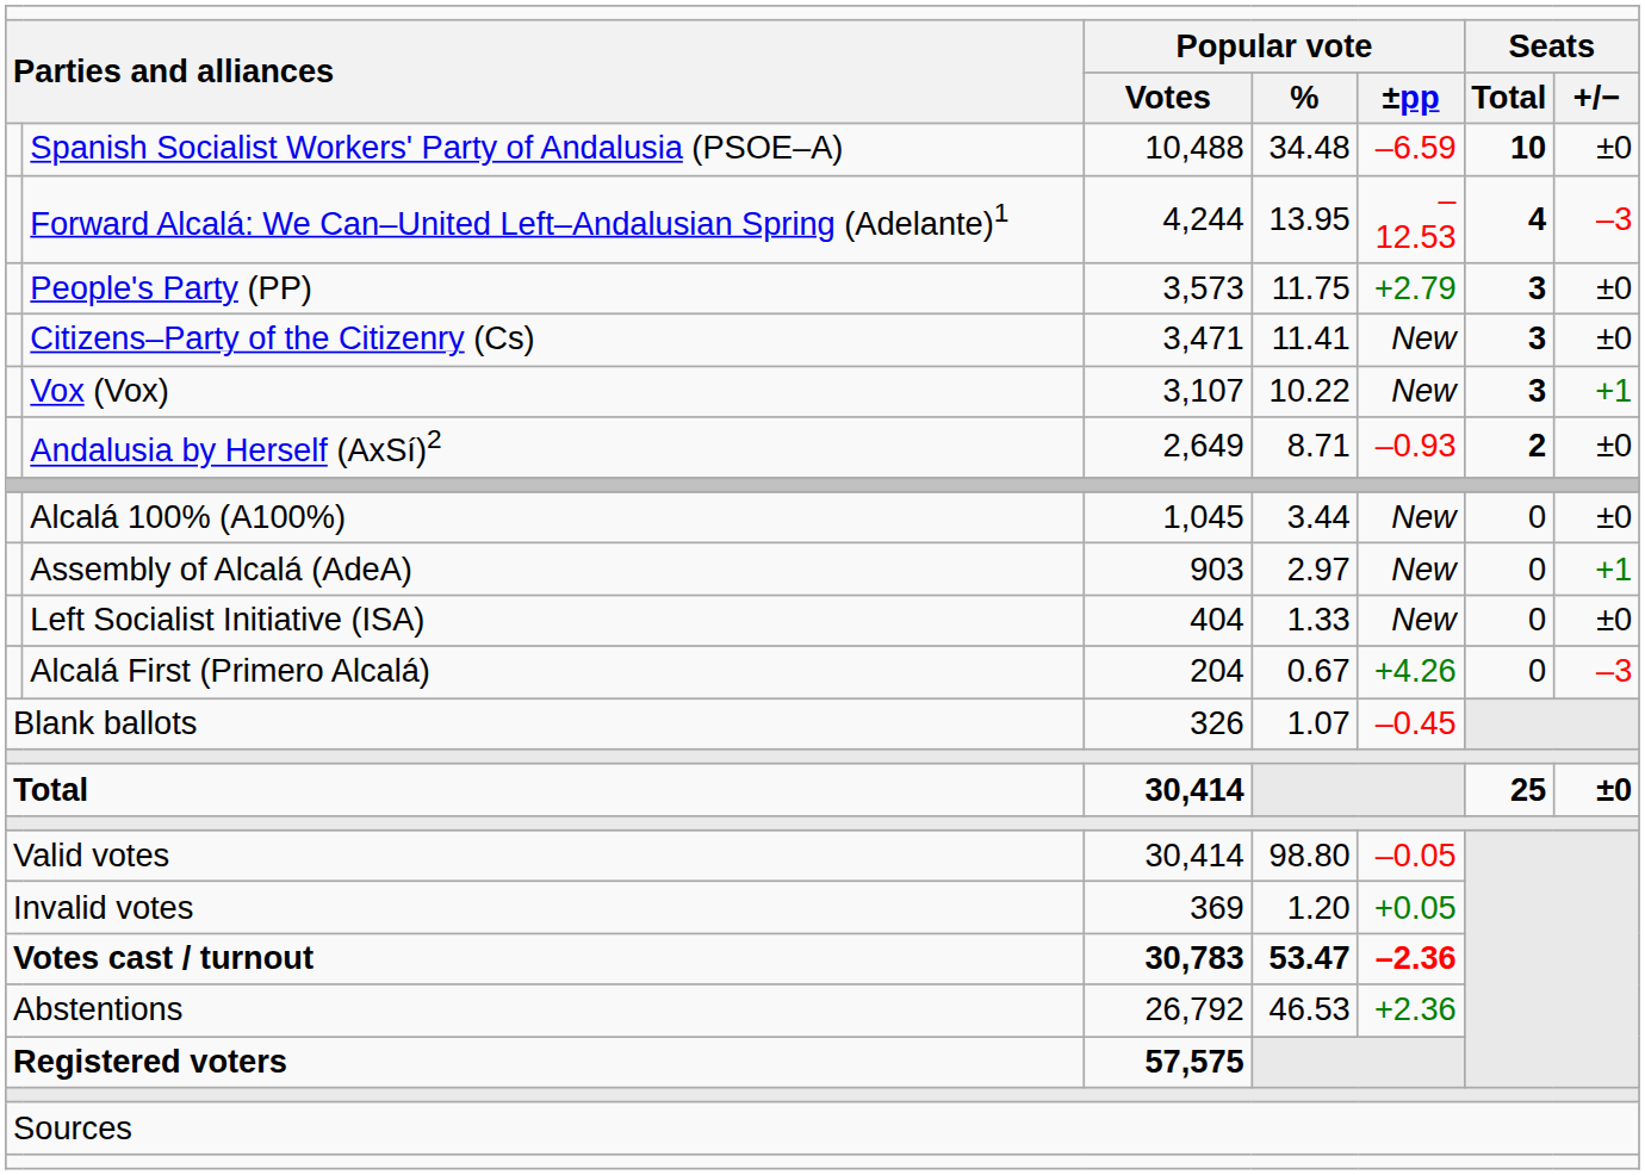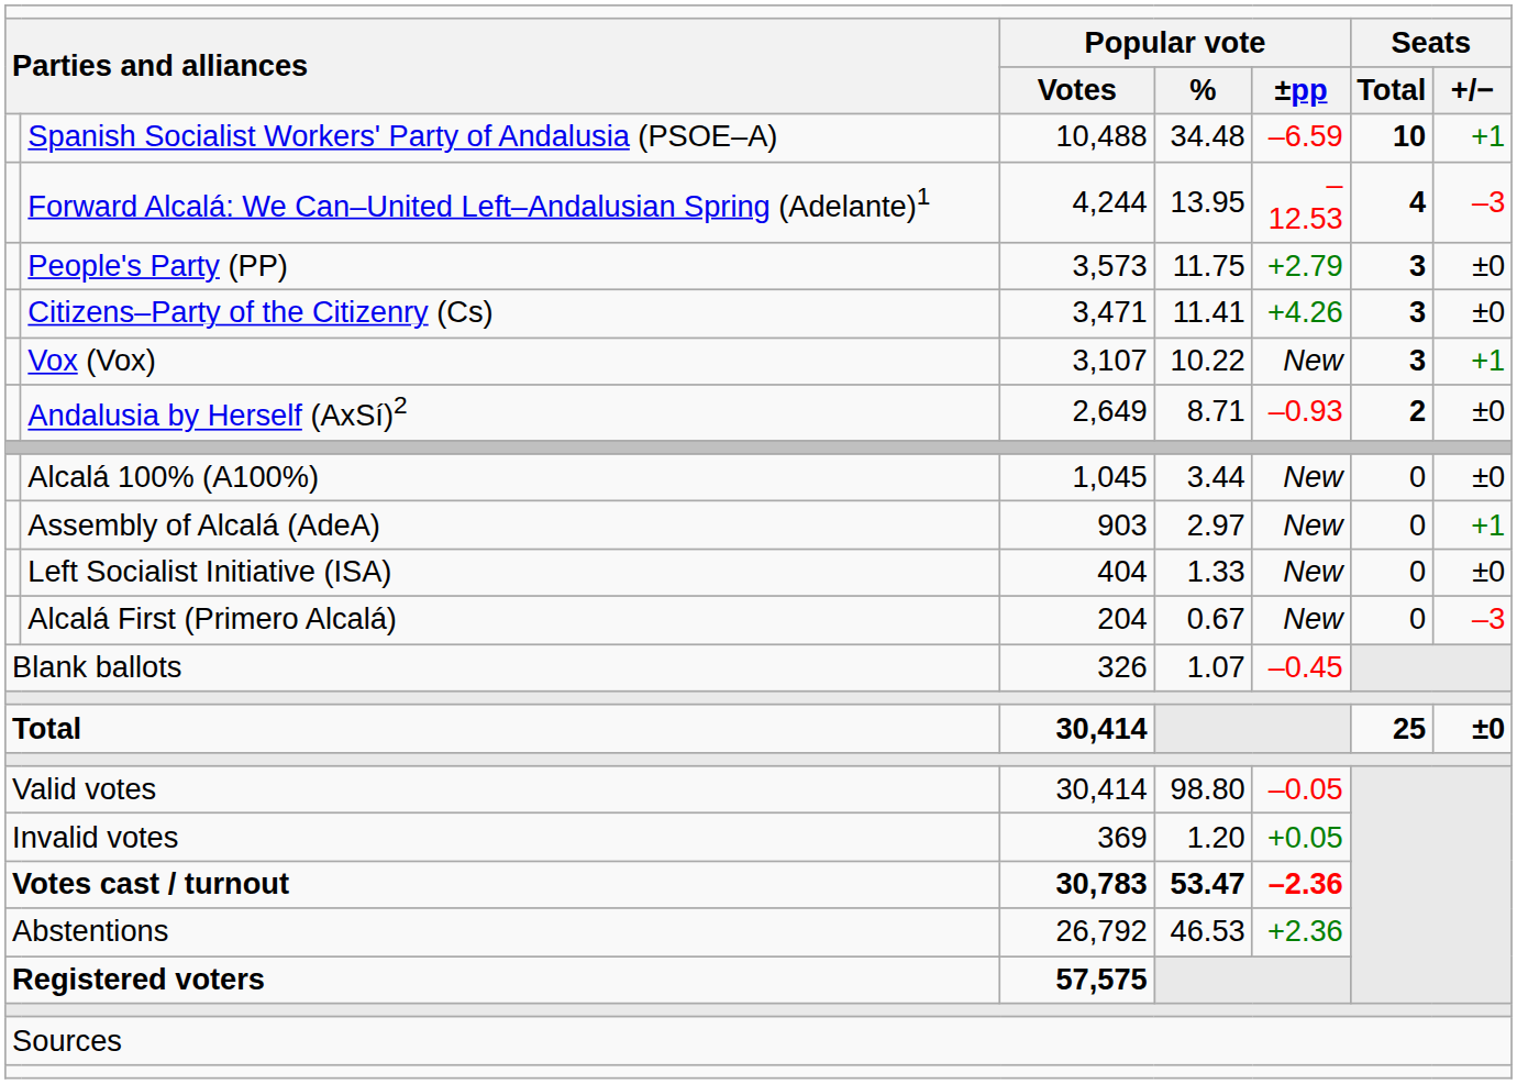Spanish Socialist Workers' Party of Andalusia (PSOE–A) | column 7: ±0 -> +1
Citizens–Party of the Citizenry (Cs) | column 5: New -> +4.26
Alcalá First (Primero Alcalá) | column 5: +4.26 -> New
